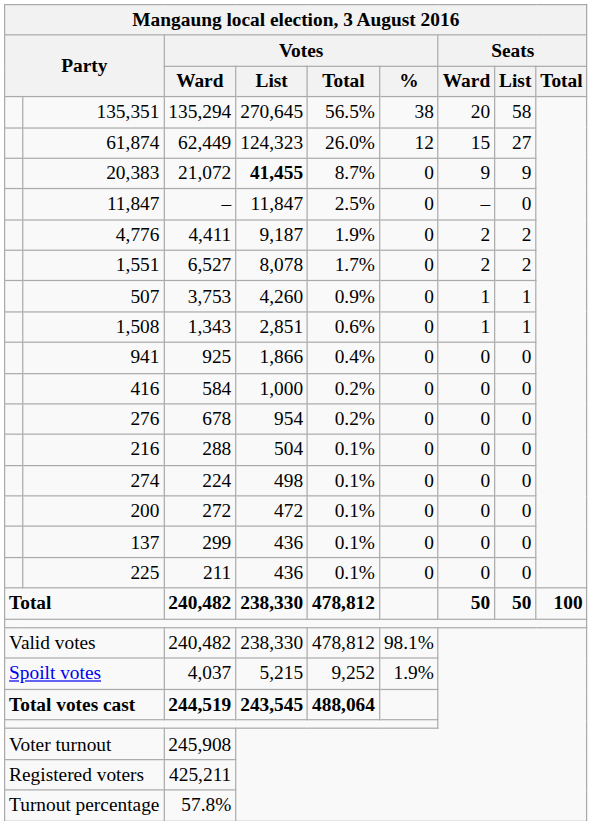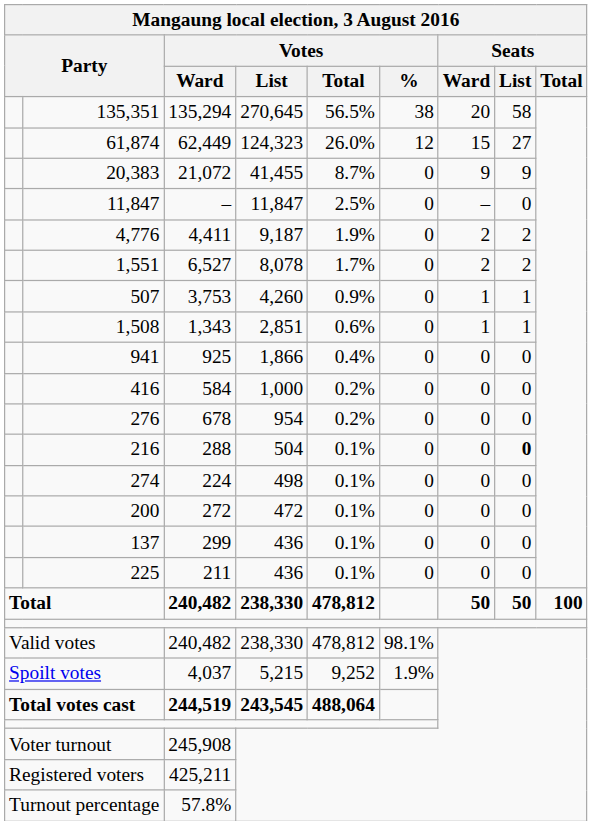20,383 | Votes / List: bold -> normal
216 | Seats / List: normal -> bold
